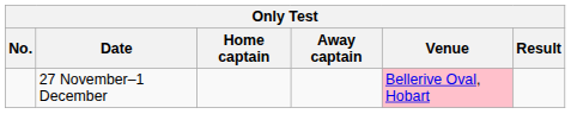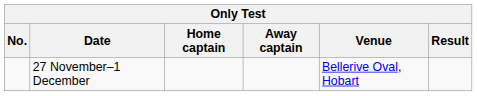27 November–1 December | Venue: pink background -> no background
